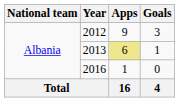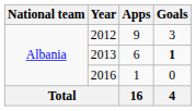2013 | Apps: khaki background -> no background
2013 | Goals: normal -> bold
